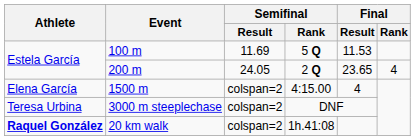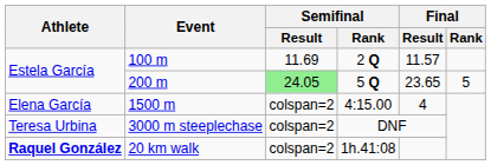100 m | Semifinal / Rank: 5 Q -> 2 Q
100 m | Final / Result: 11.53 -> 11.57
200 m | Semifinal / Result: no background -> lightgreen background
200 m | Semifinal / Rank: 2 Q -> 5 Q
200 m | Final / Rank: 4 -> 5
